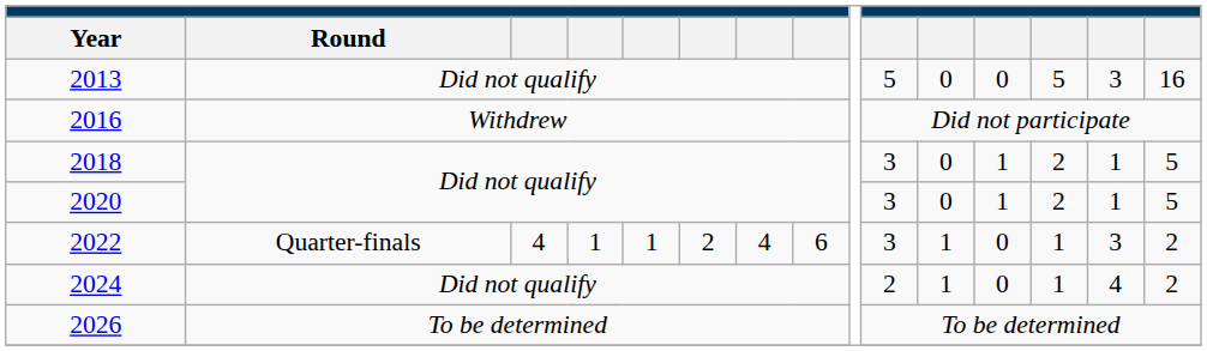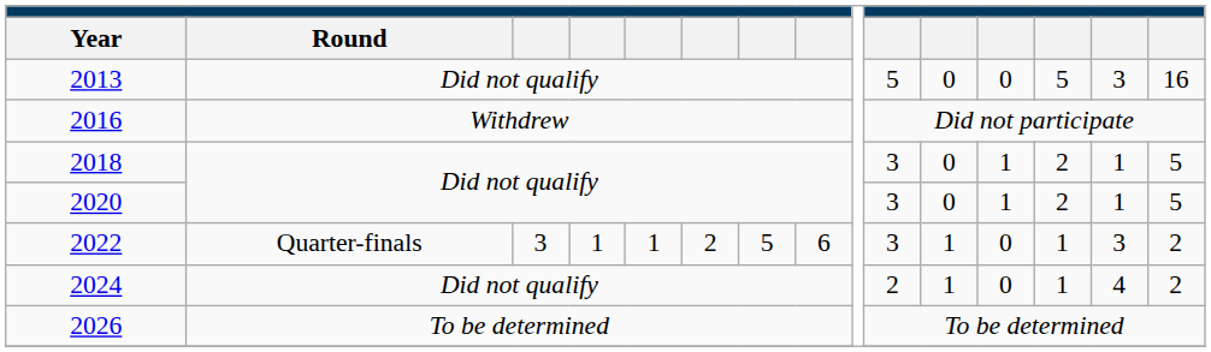2022 | column 3: 4 -> 3
2022 | column 7: 4 -> 5
